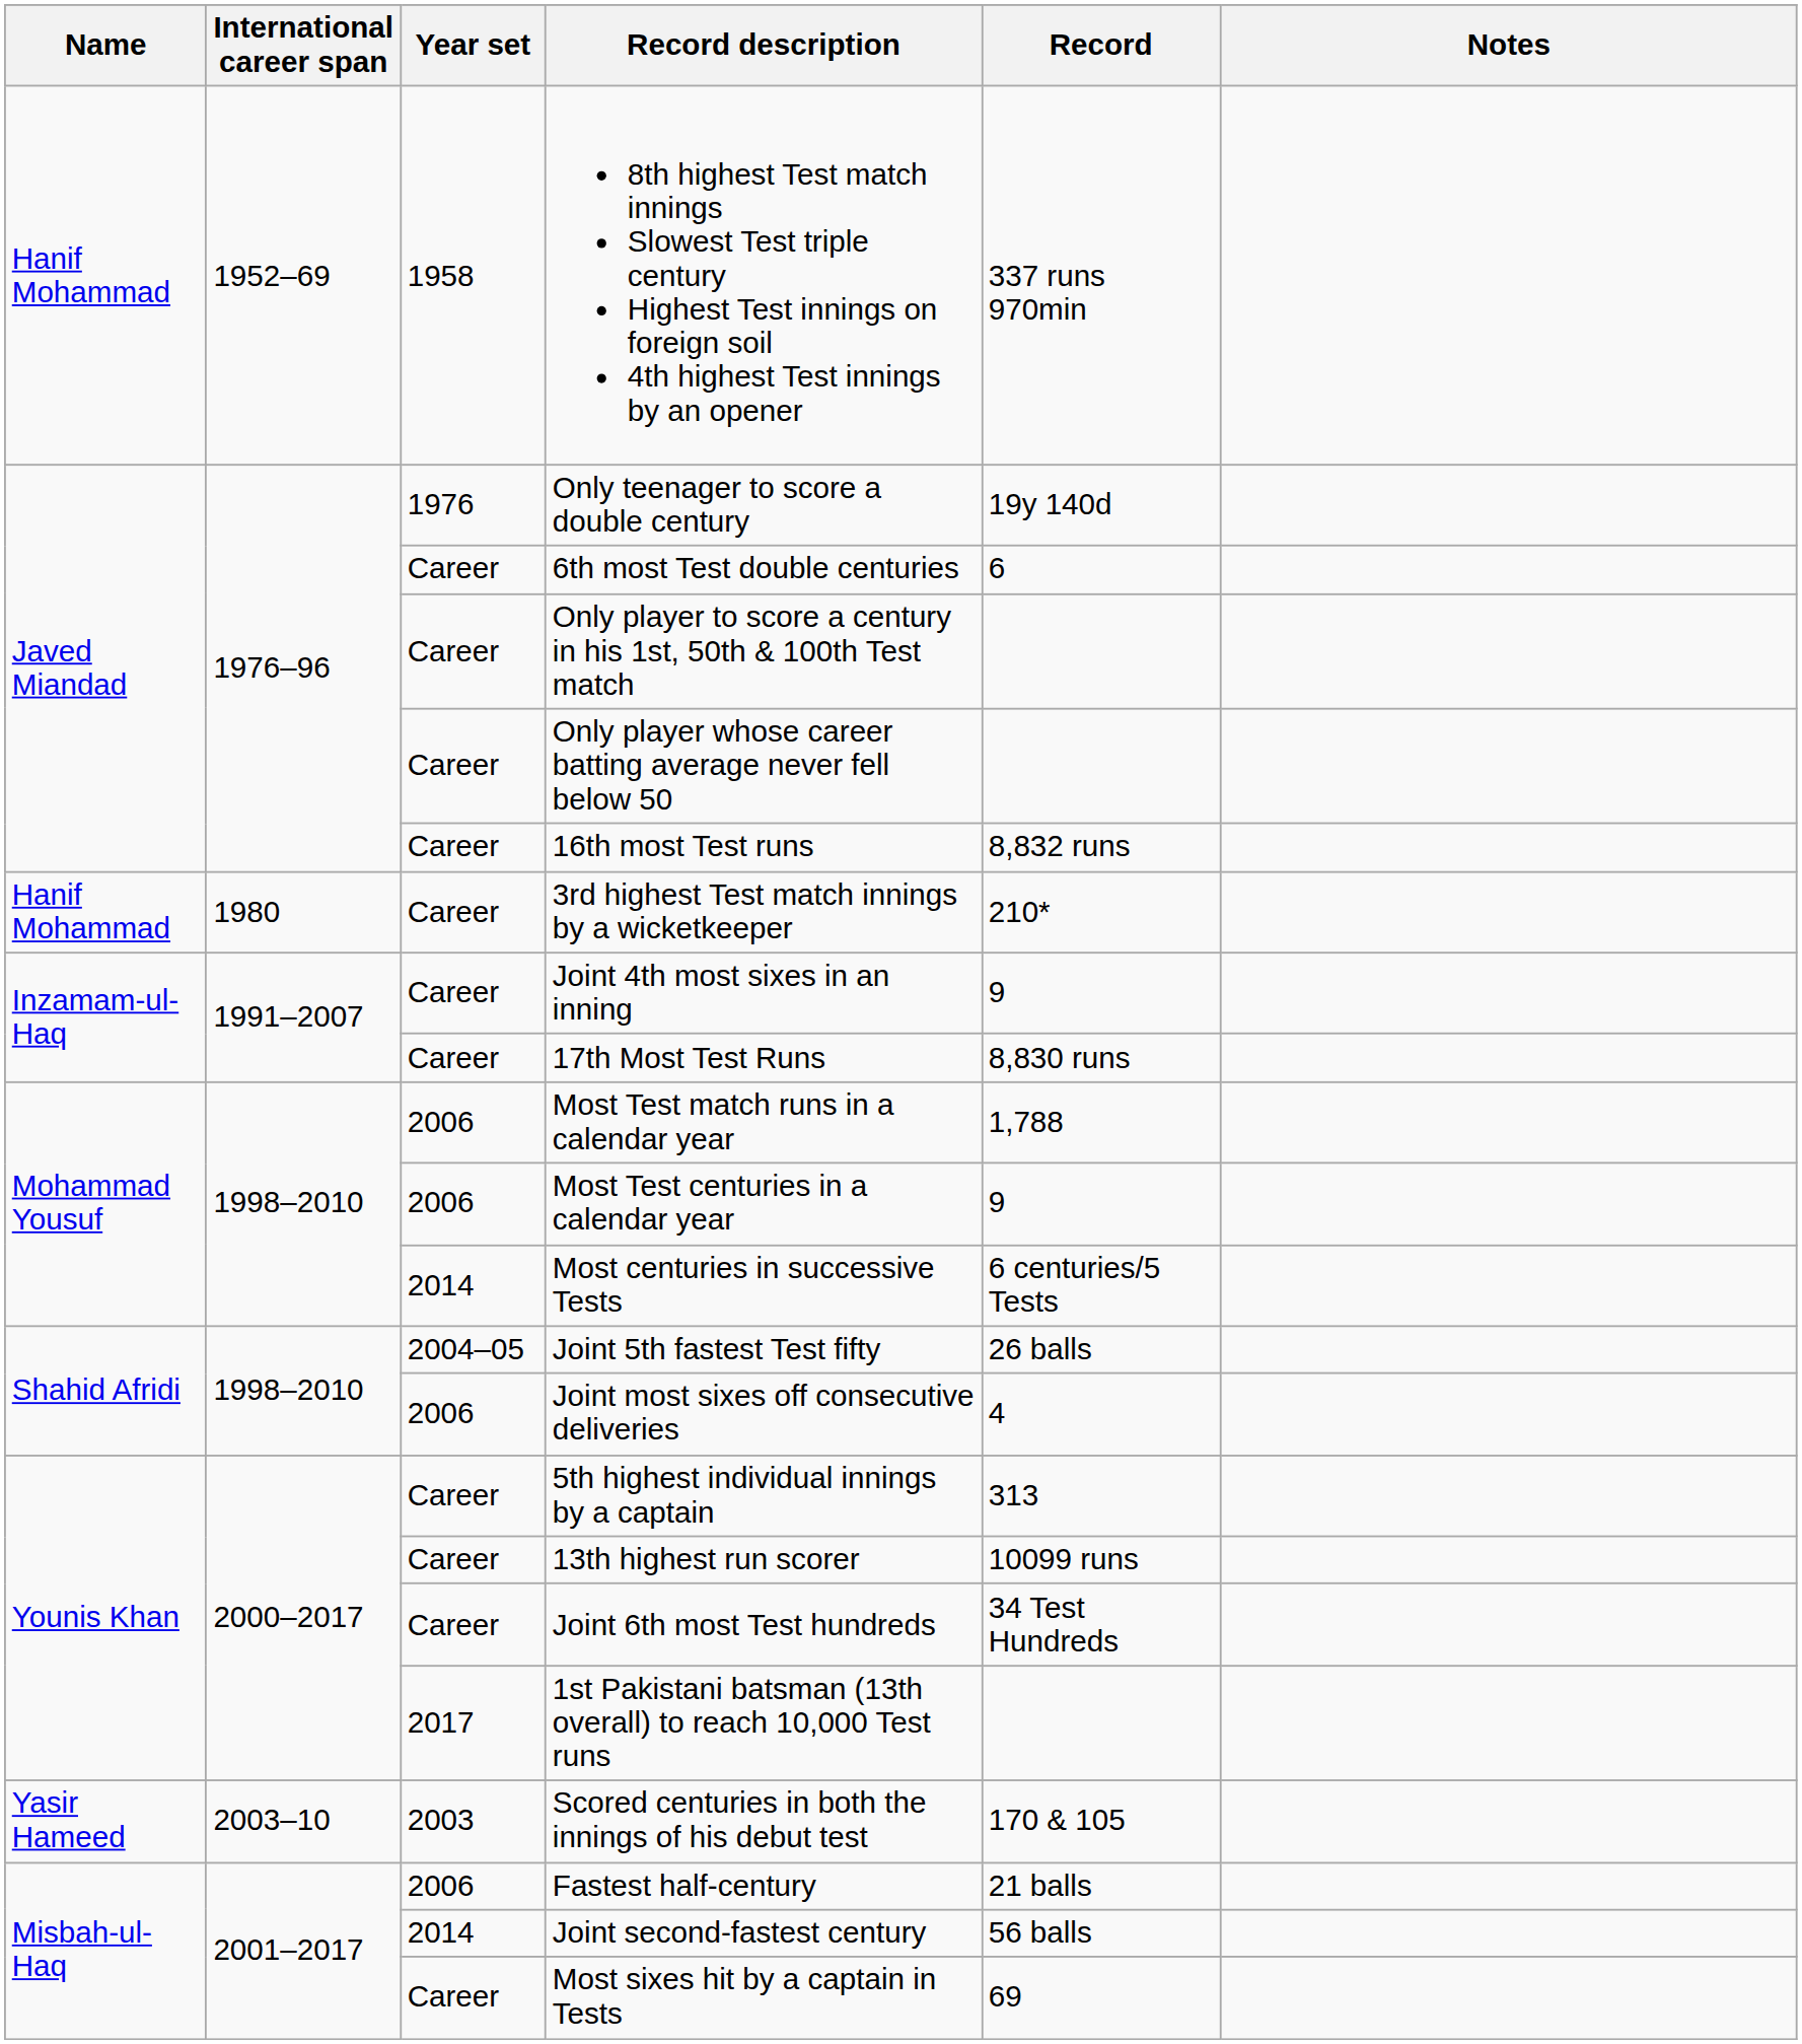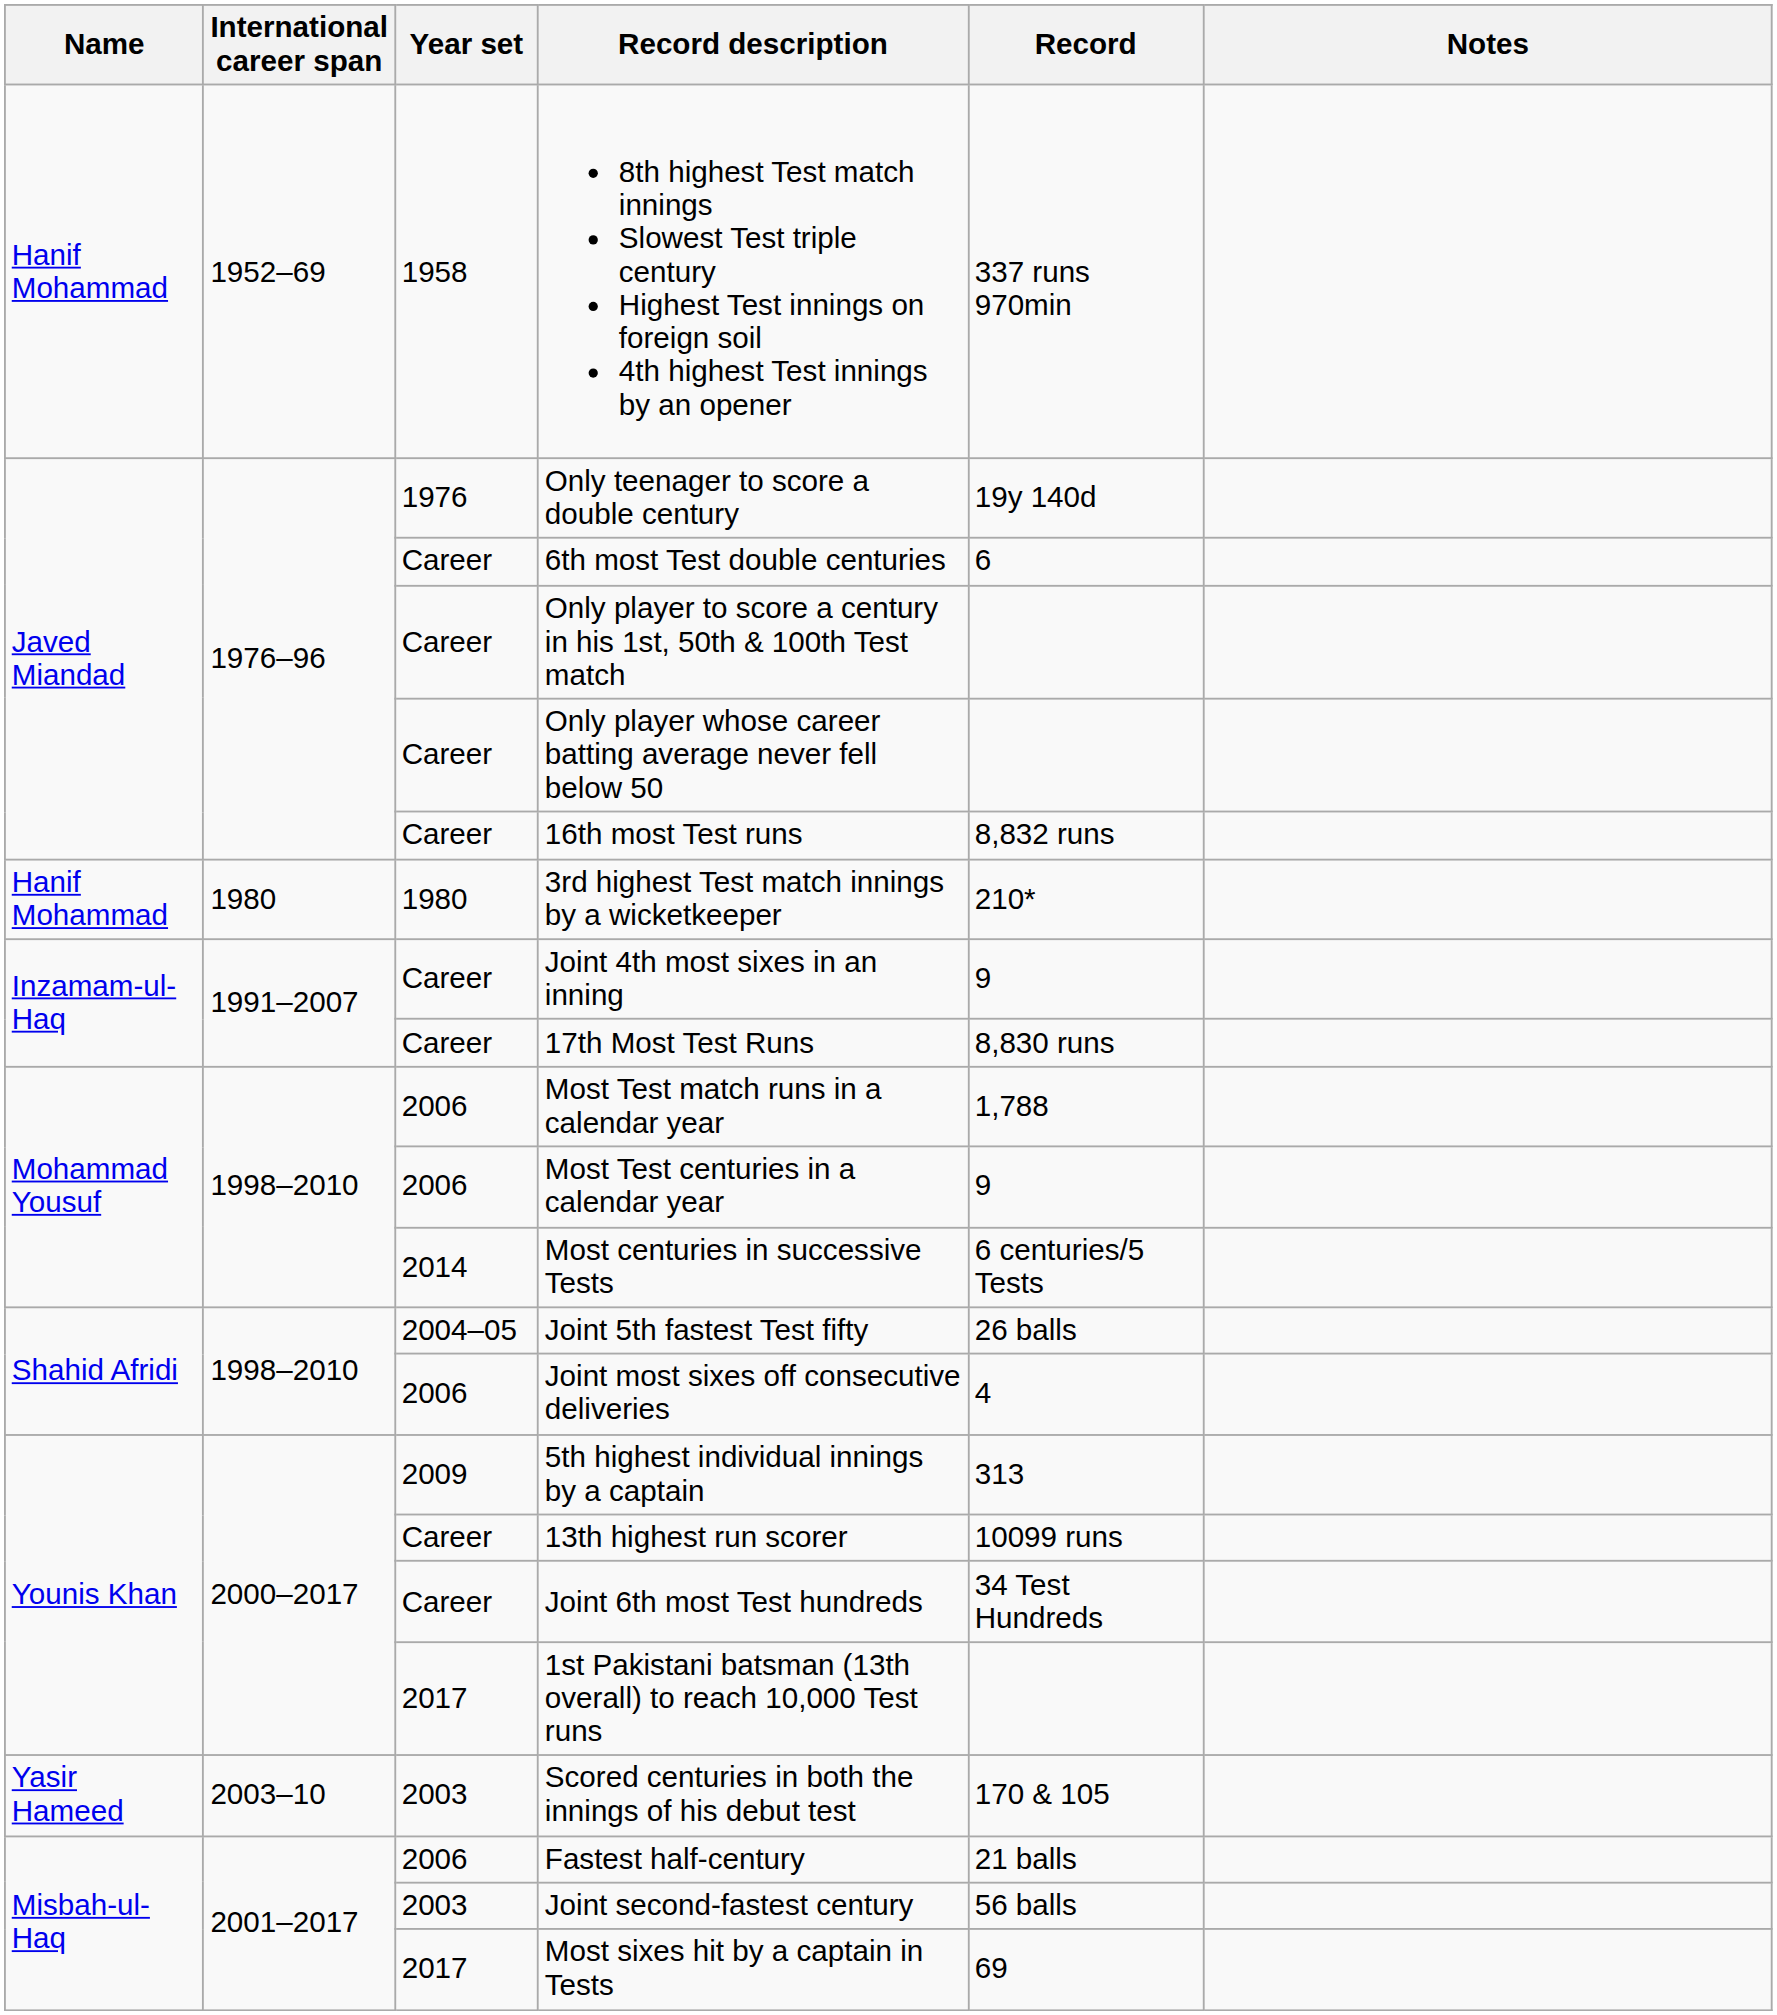3rd highest Test match innings by a wicketkeeper | Year set: Career -> 1980
5th highest individual innings by a captain | Year set: Career -> 2009
Joint second-fastest century | Year set: 2014 -> 2003
Most sixes hit by a captain in Tests | Year set: Career -> 2017
